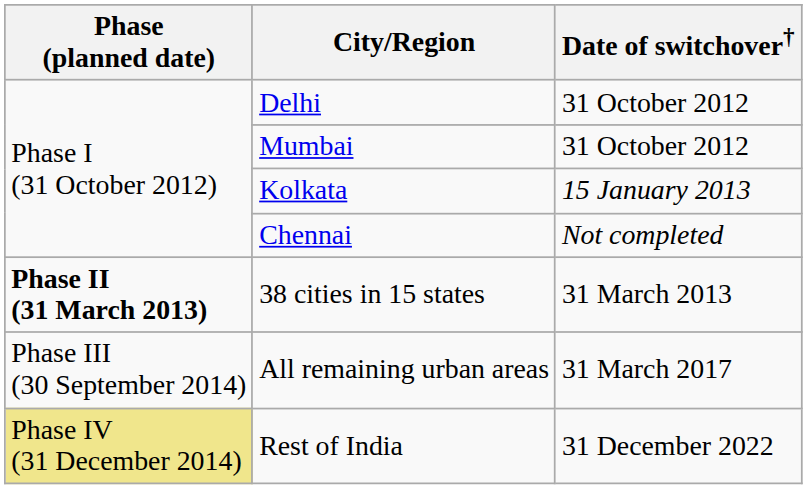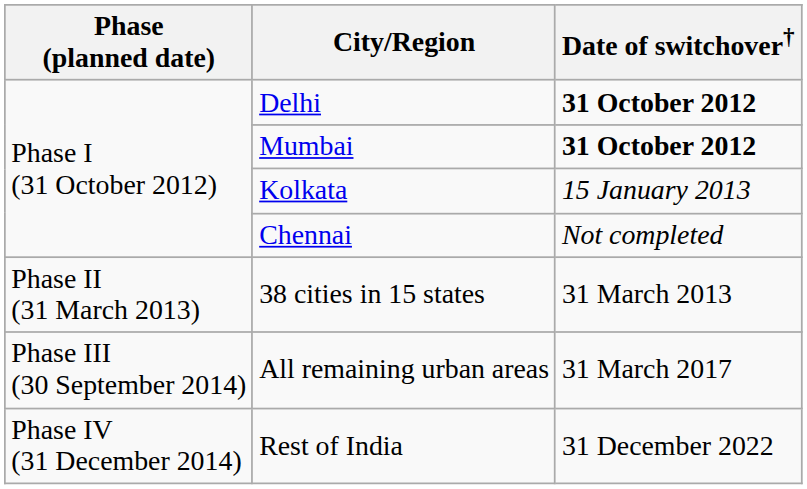Delhi | Date of switchover†: normal -> bold
Mumbai | Date of switchover†: normal -> bold
38 cities in 15 states | Phase (planned date): bold -> normal
Rest of India | Phase (planned date): khaki background -> no background
